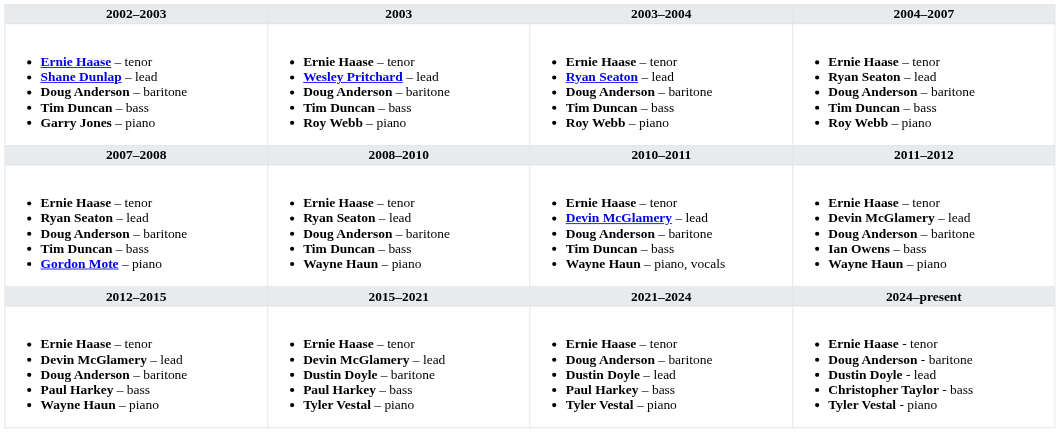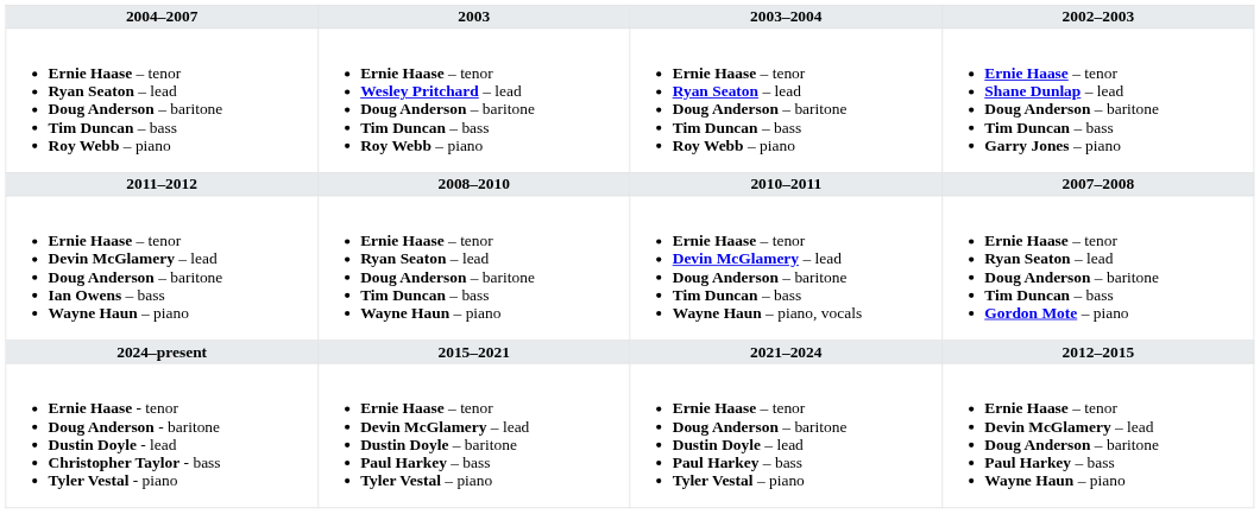columns swapped: 2002–2003 <-> 2004–2007
